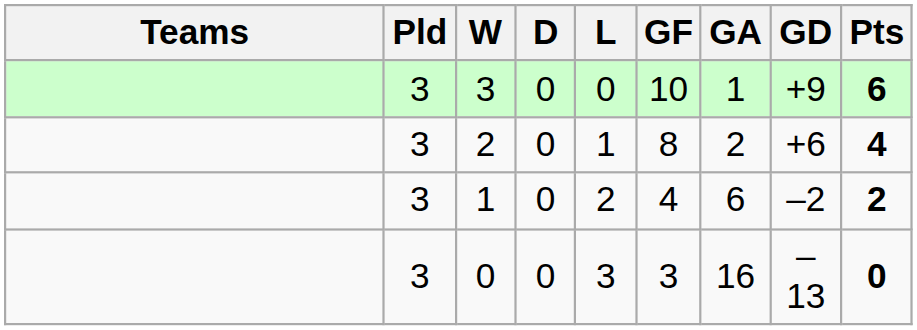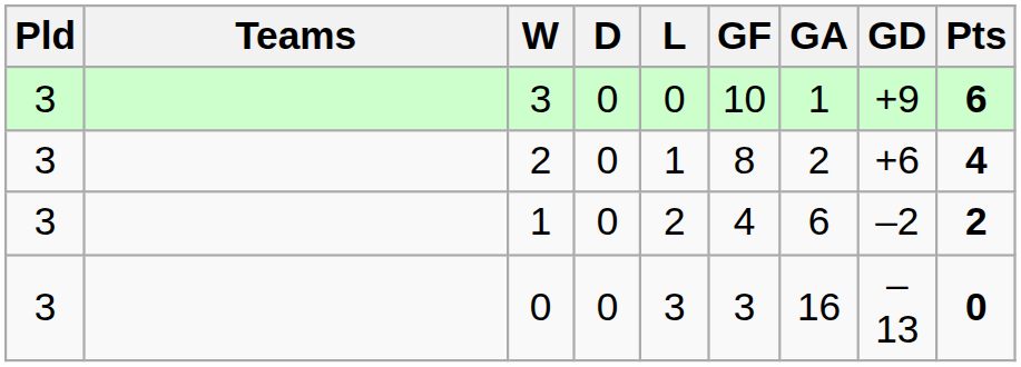columns swapped: Teams <-> Pld
